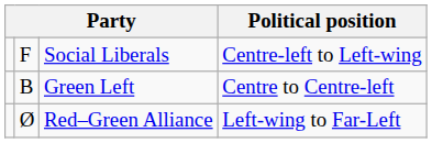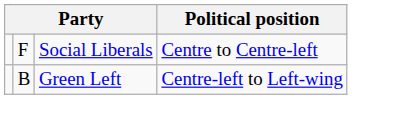Social Liberals | Political position: Centre-left to Left-wing -> Centre to Centre-left
Green Left | Political position: Centre to Centre-left -> Centre-left to Left-wing
- row: Ø | Red–Green Alliance | Left-wing to Far-Left
